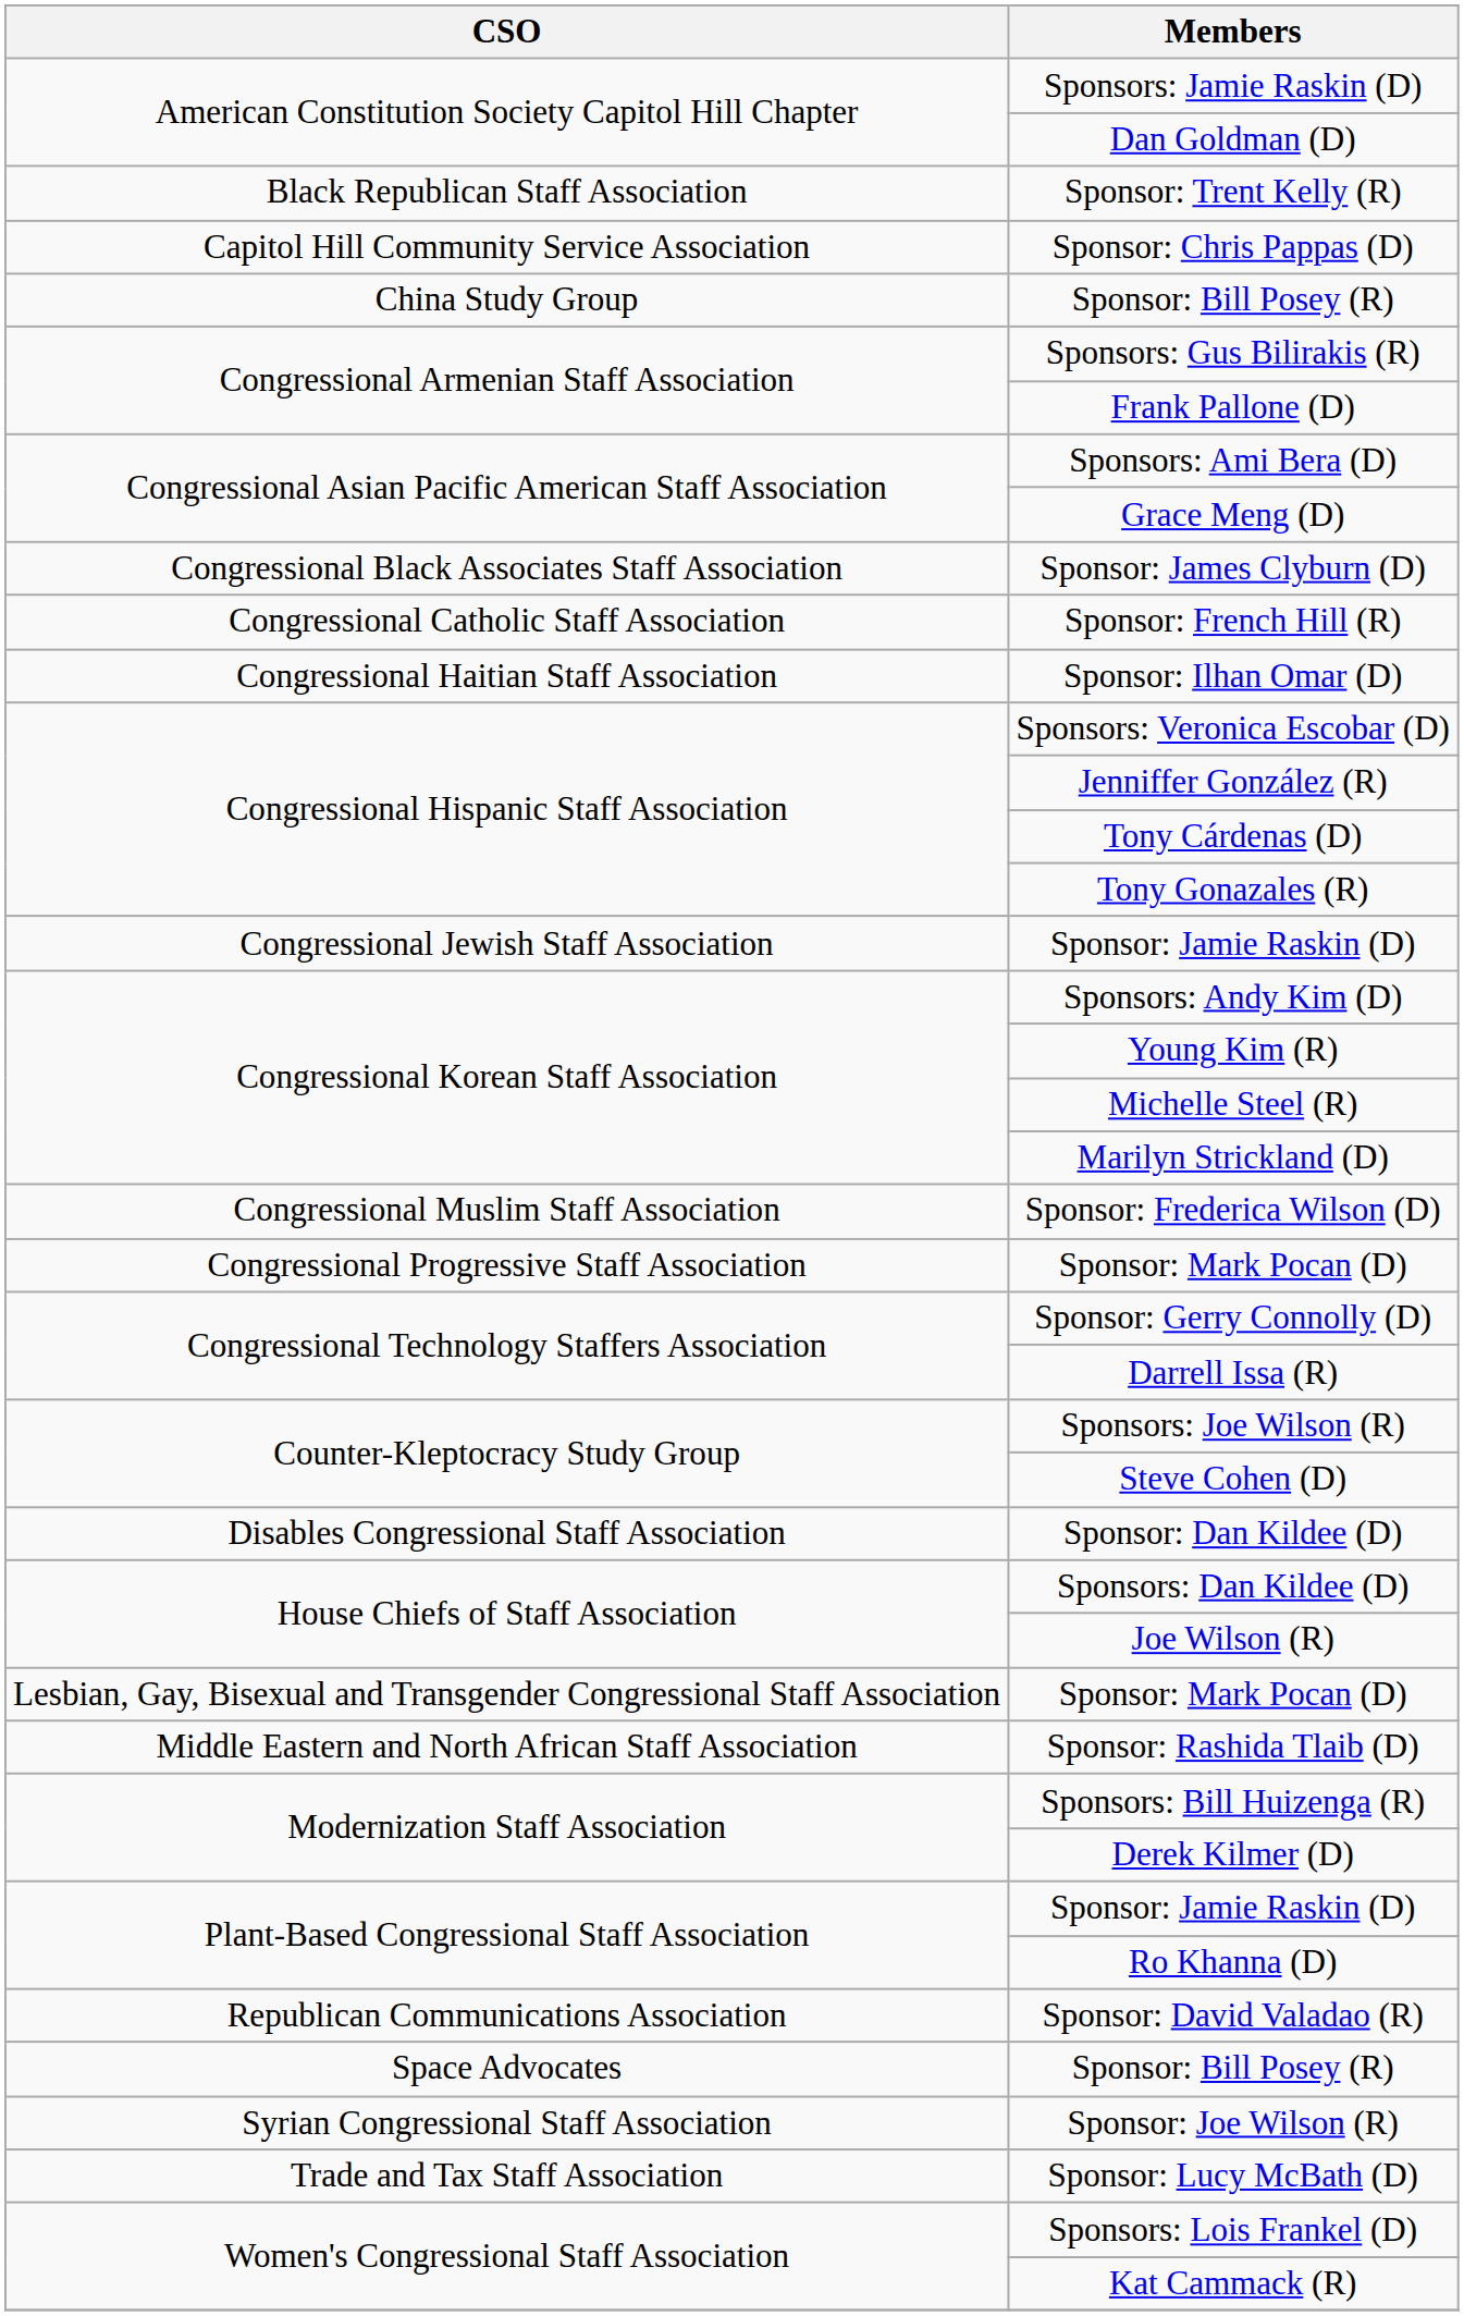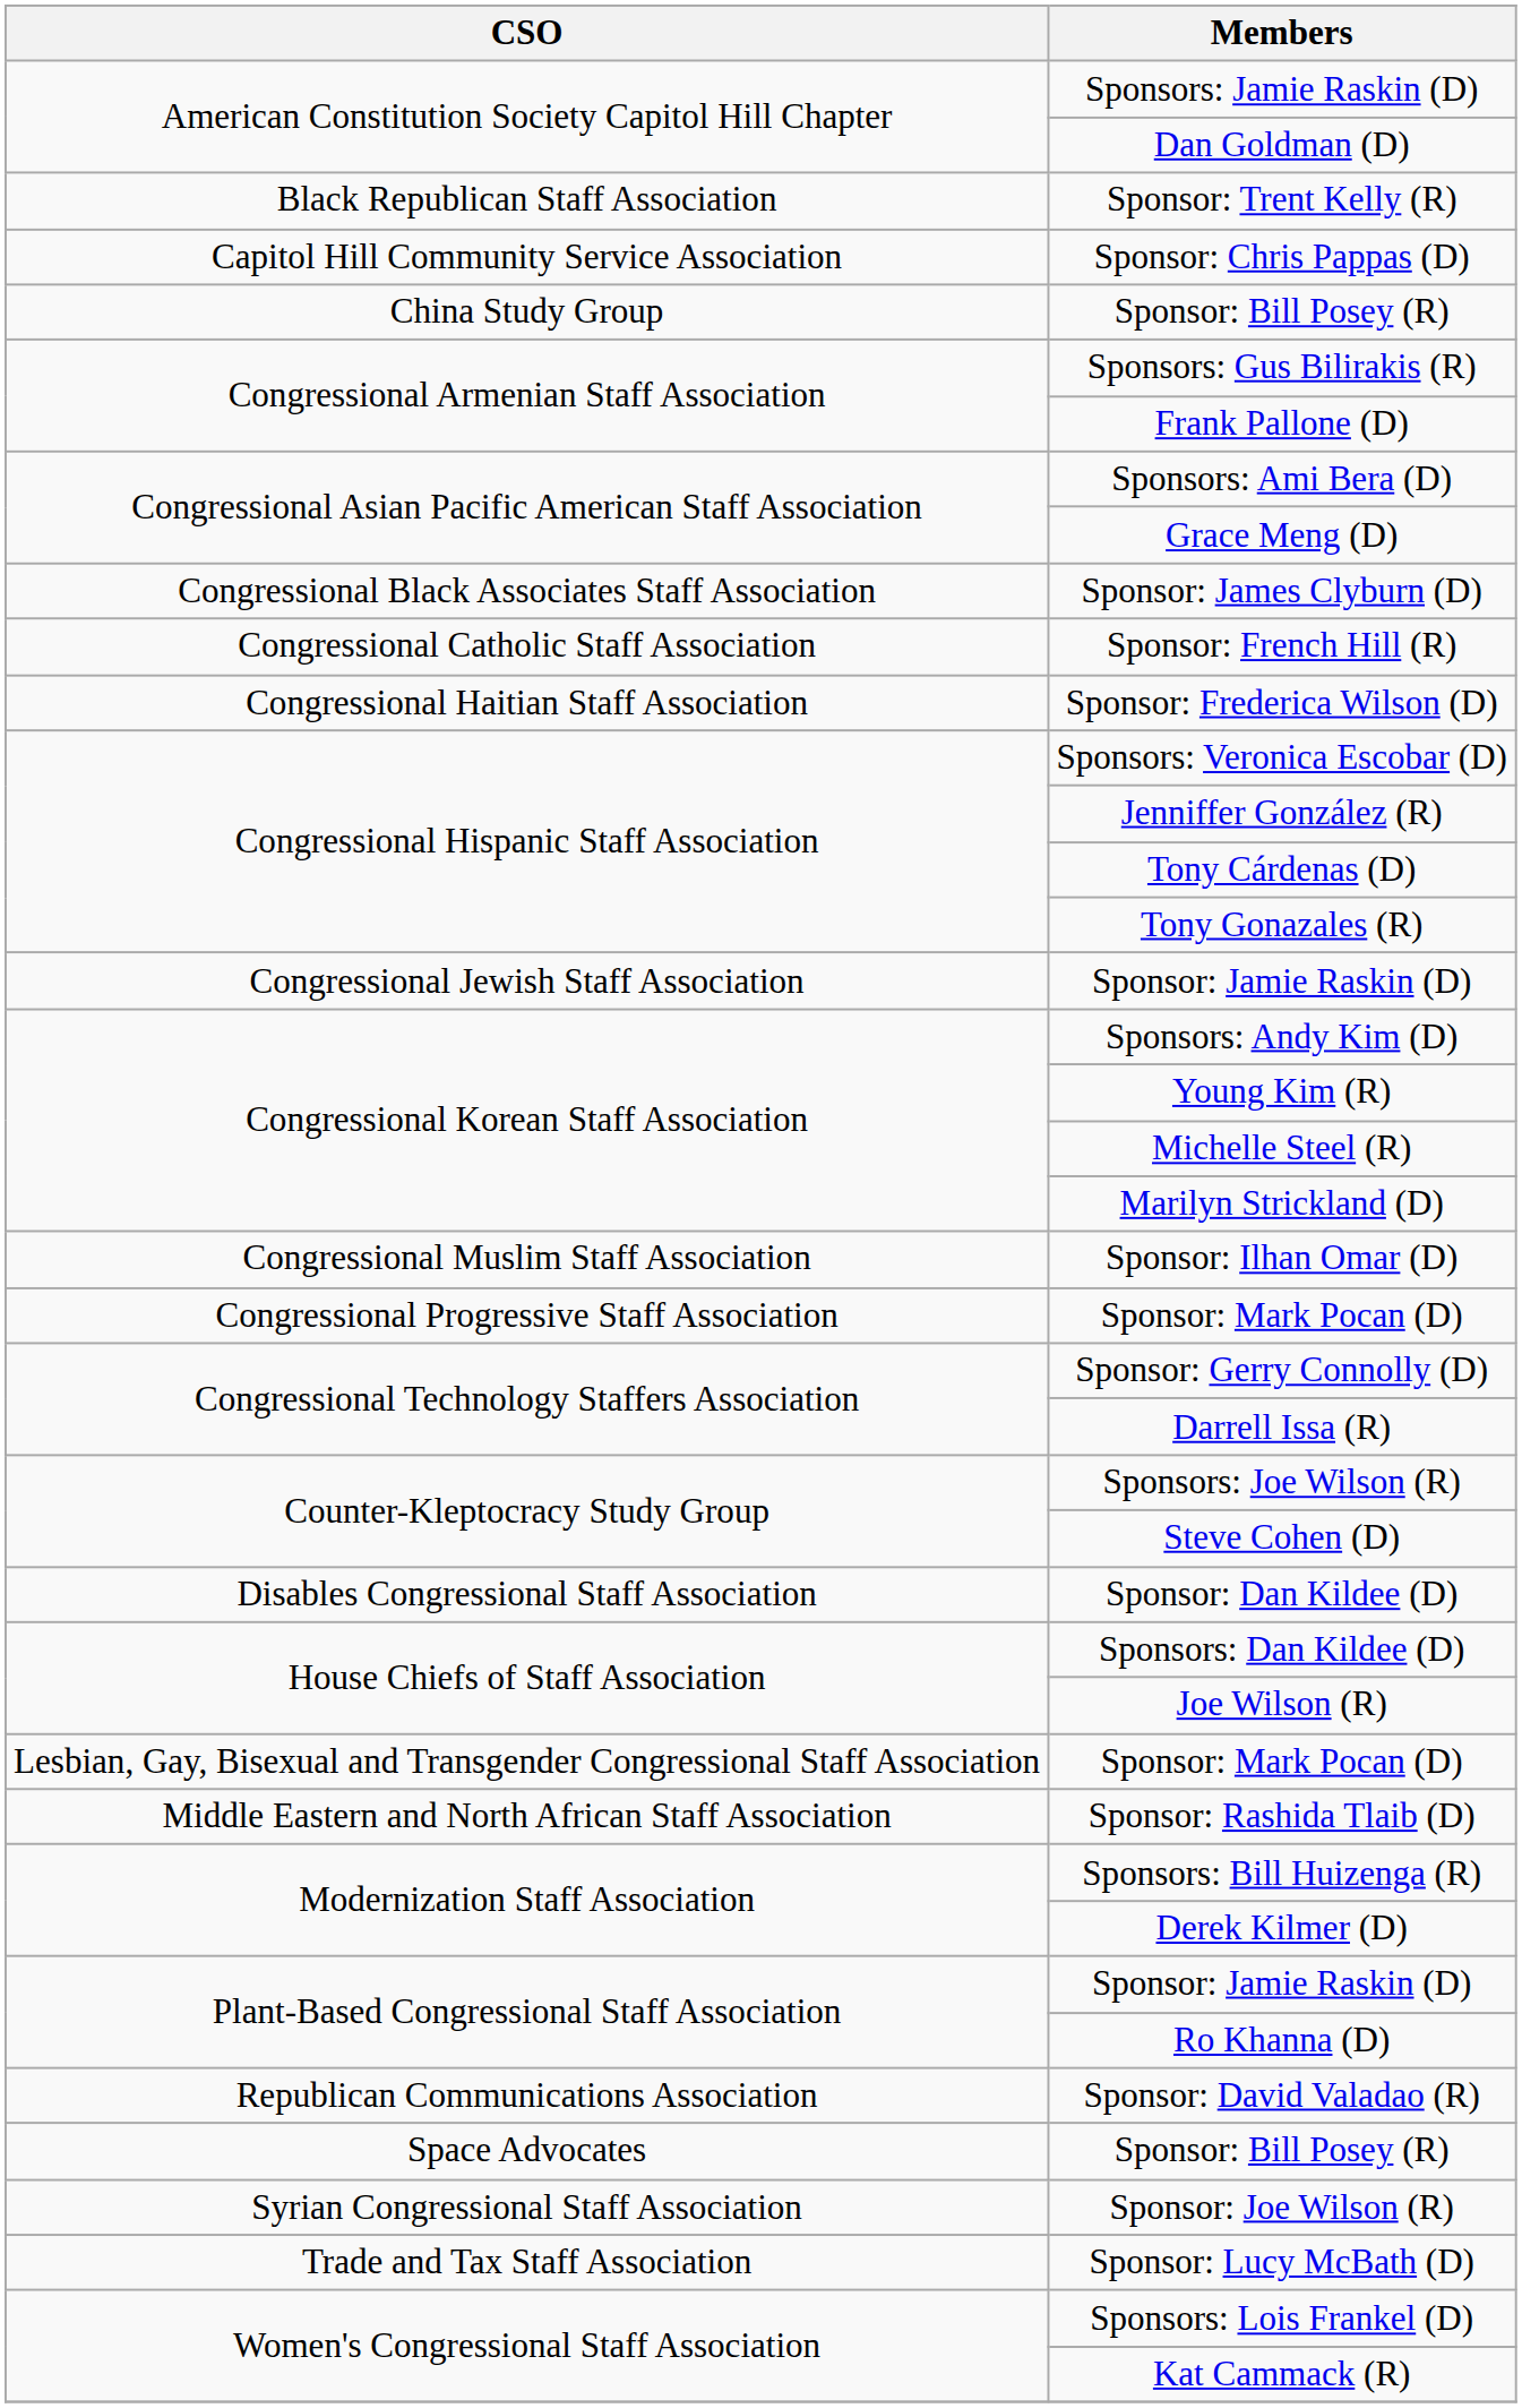row 13 | Members: Sponsor: Ilhan Omar (D) -> Sponsor: Frederica Wilson (D)
row 23 | Members: Sponsor: Frederica Wilson (D) -> Sponsor: Ilhan Omar (D)
